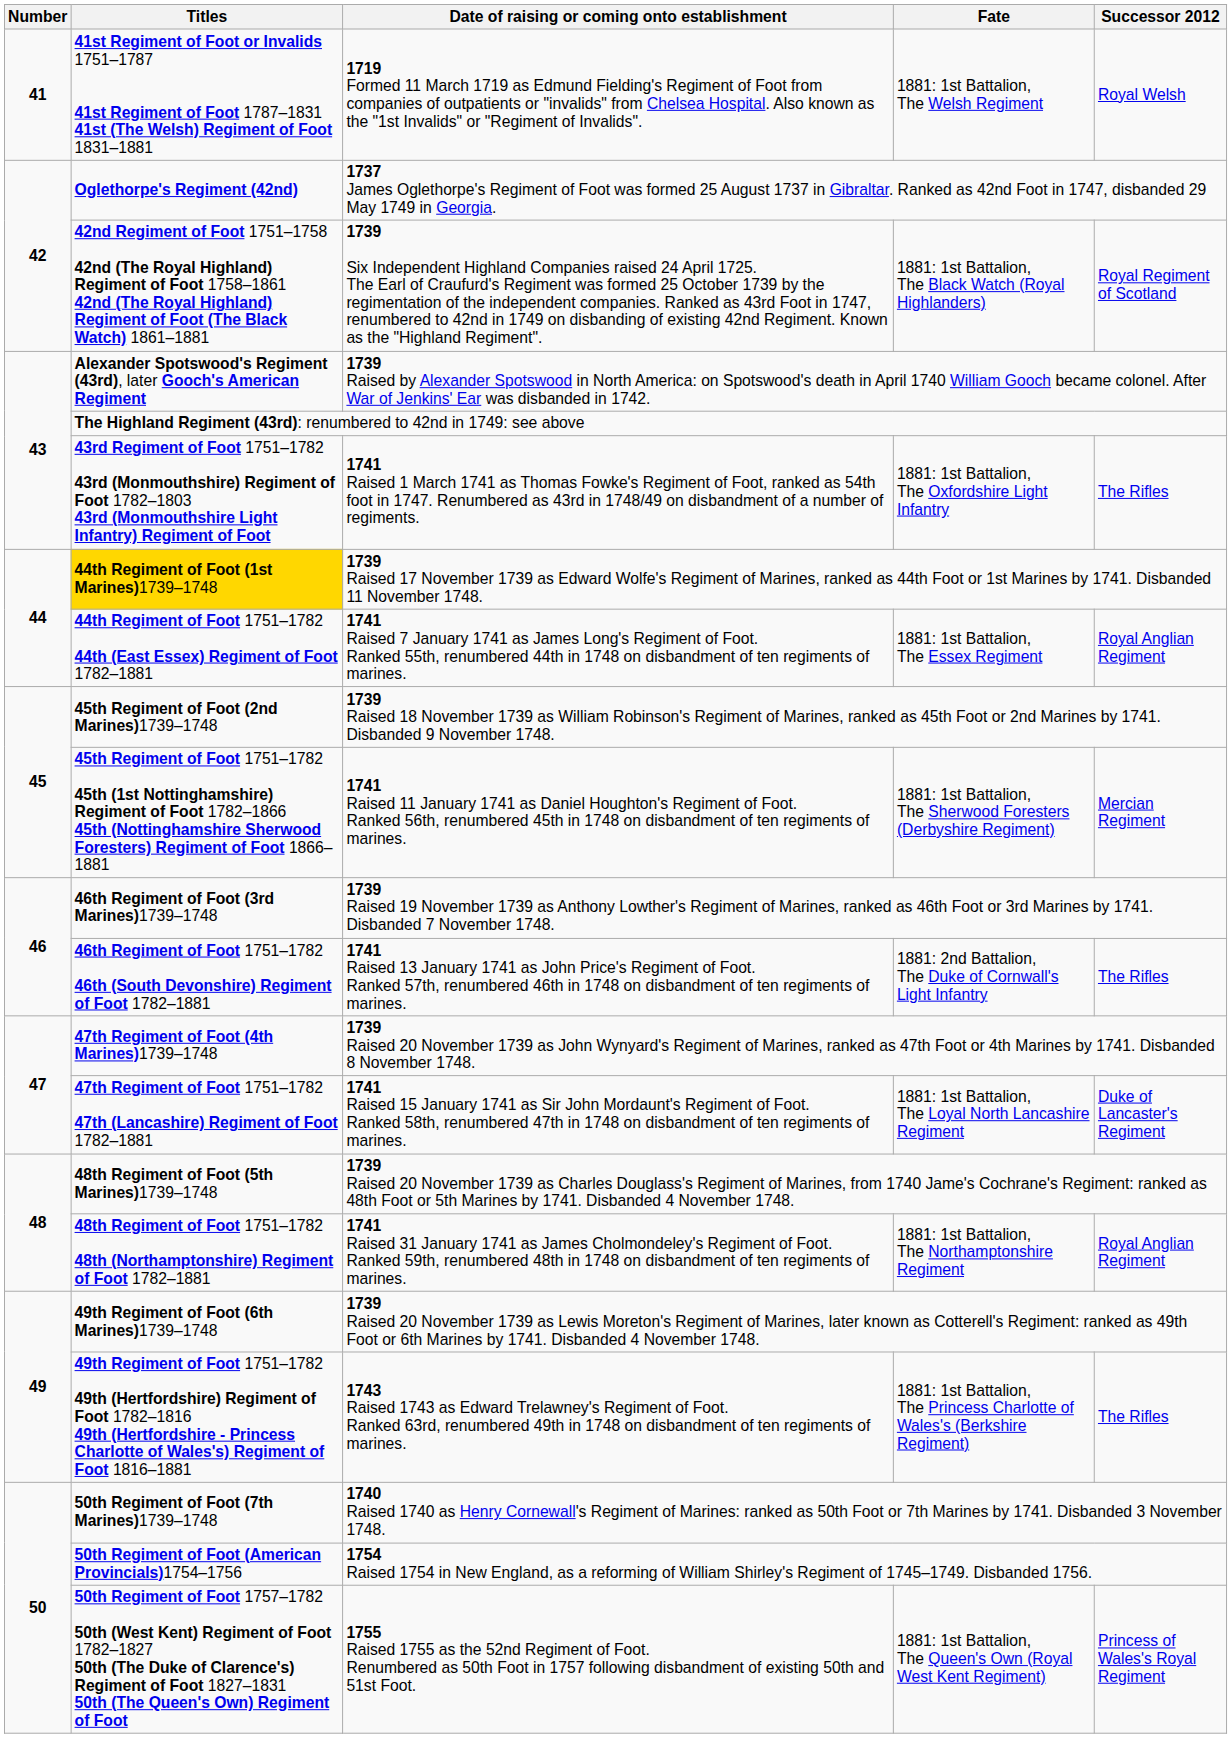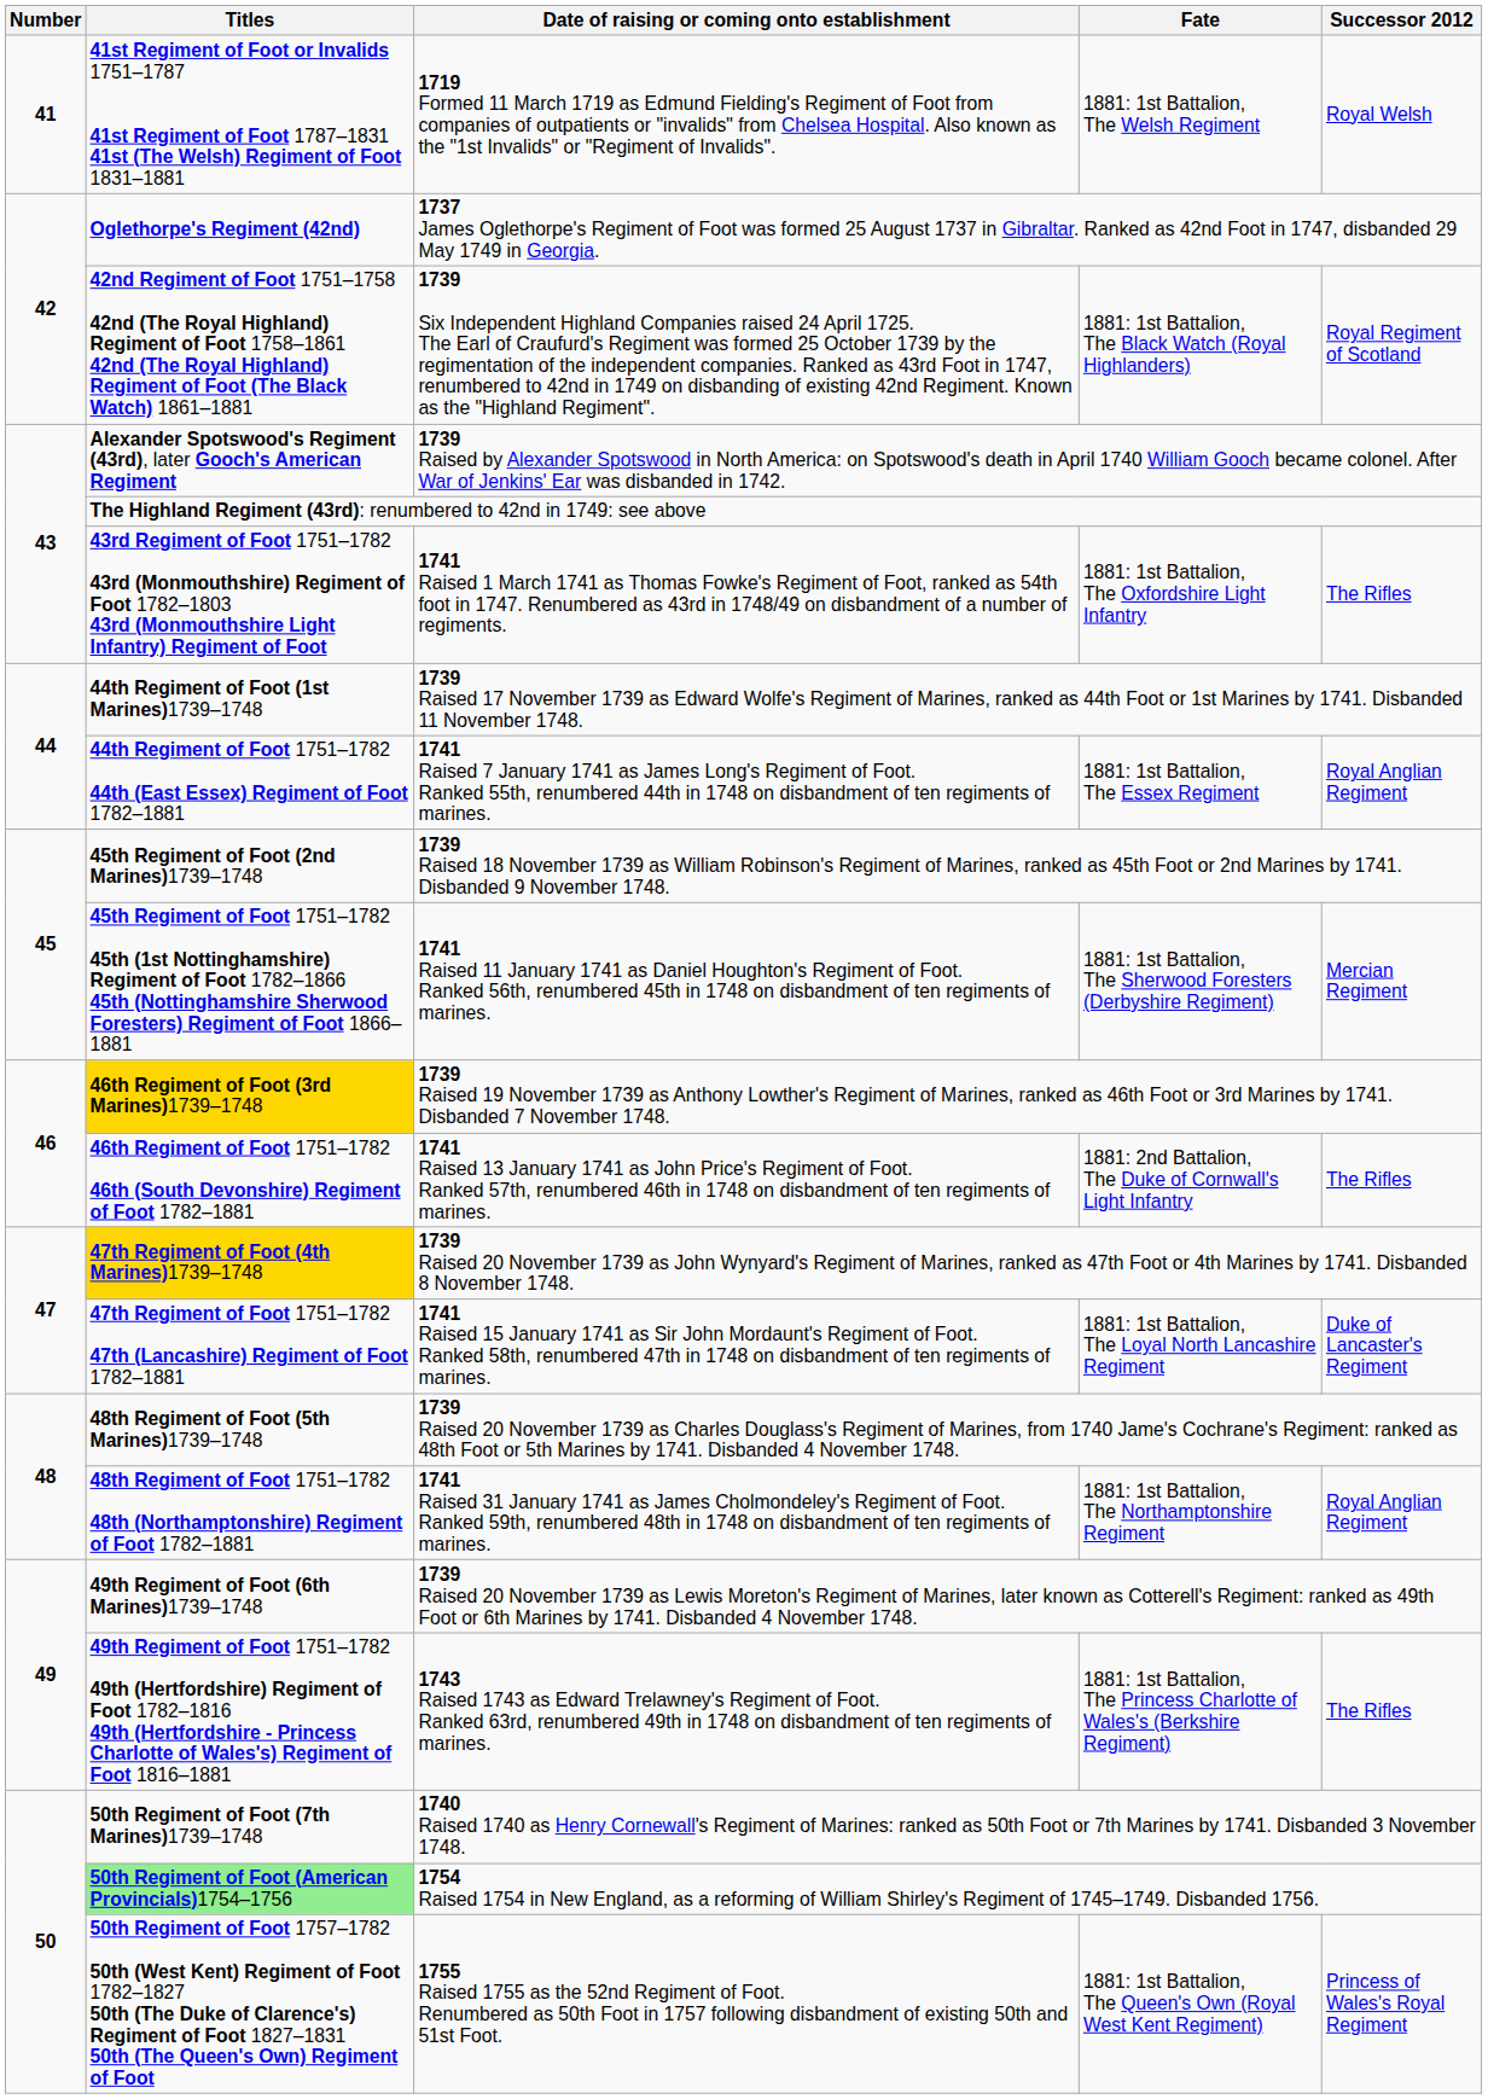44th Regiment of Foot (1st Marines)1739–1748 | Titles: gold background -> no background
46th Regiment of Foot (3rd Marines)1739–1748 | Titles: no background -> gold background
47th Regiment of Foot (4th Marines)1739–1748 | Titles: no background -> gold background
50th Regiment of Foot (American Provincials)1754–1756 | Titles: no background -> lightgreen background
